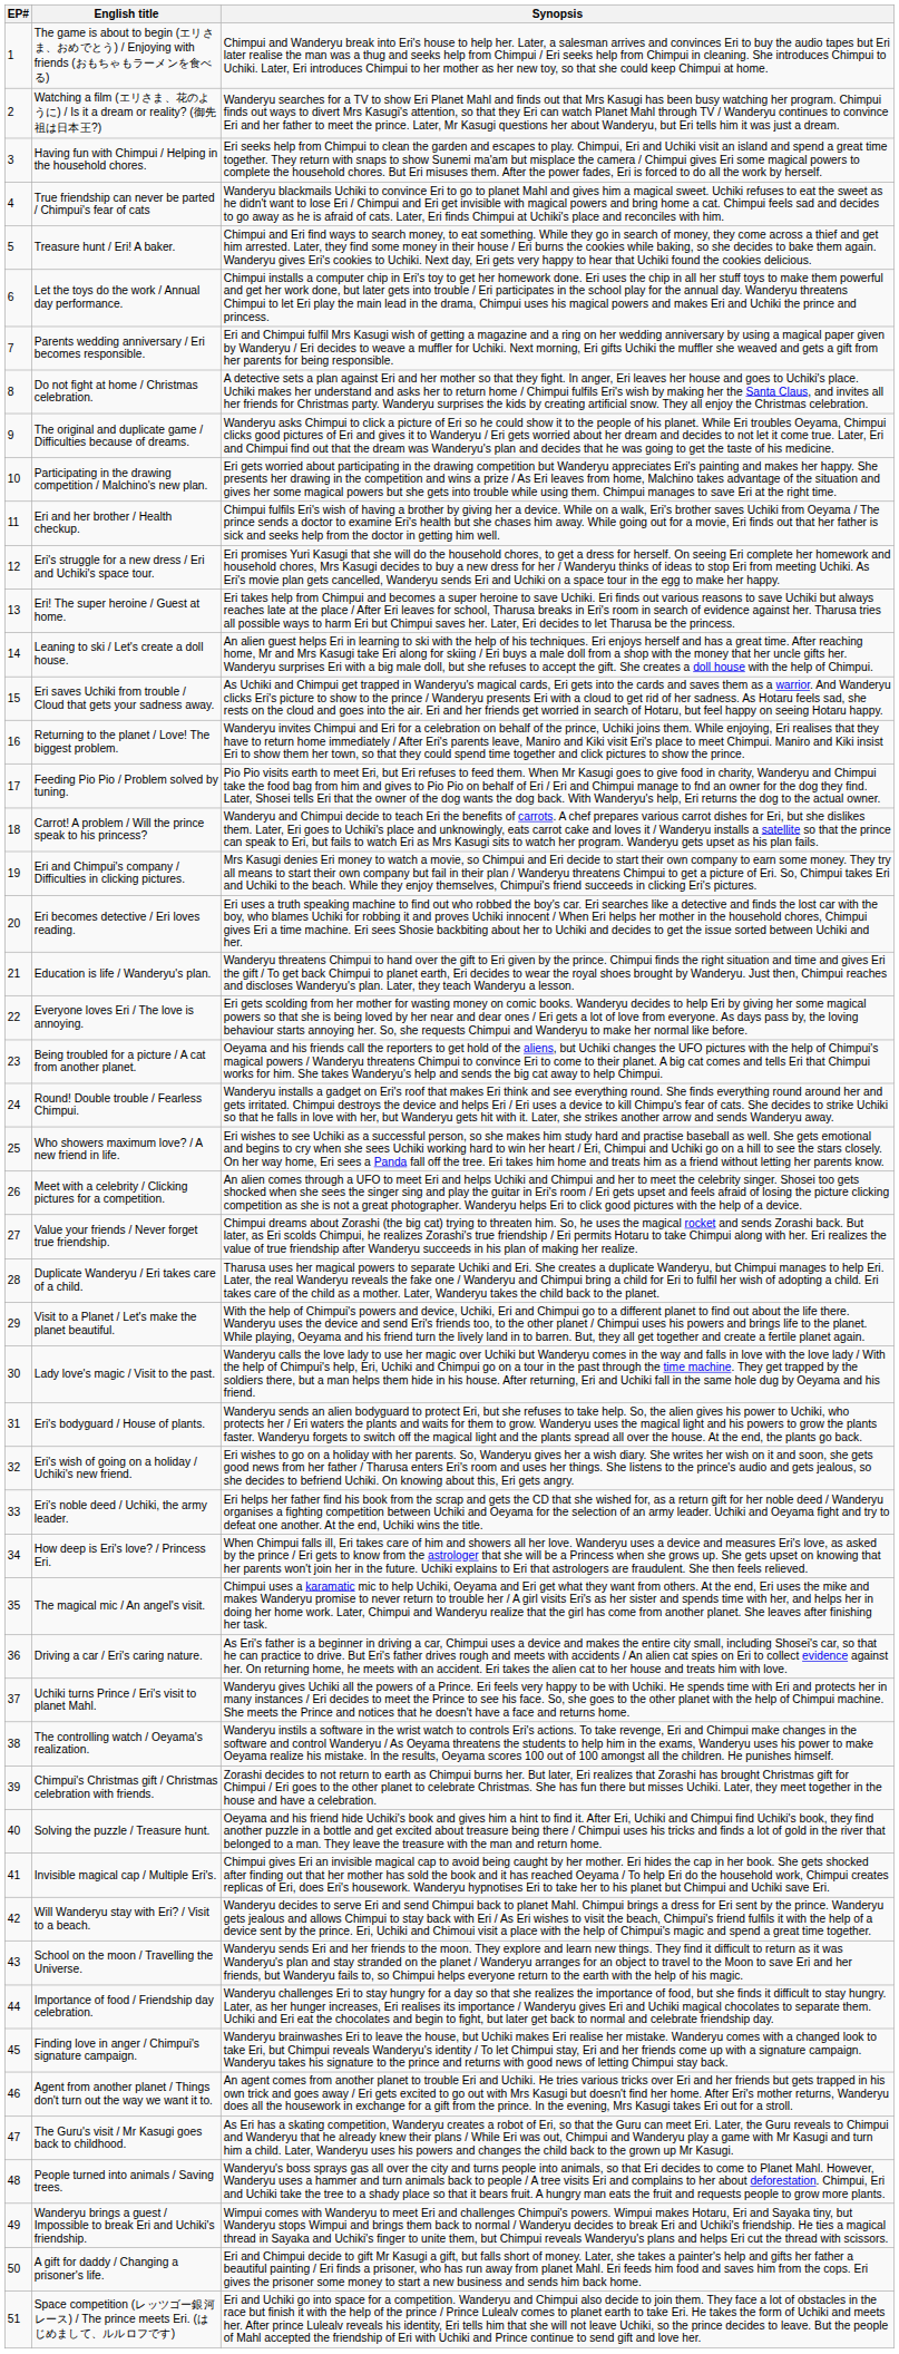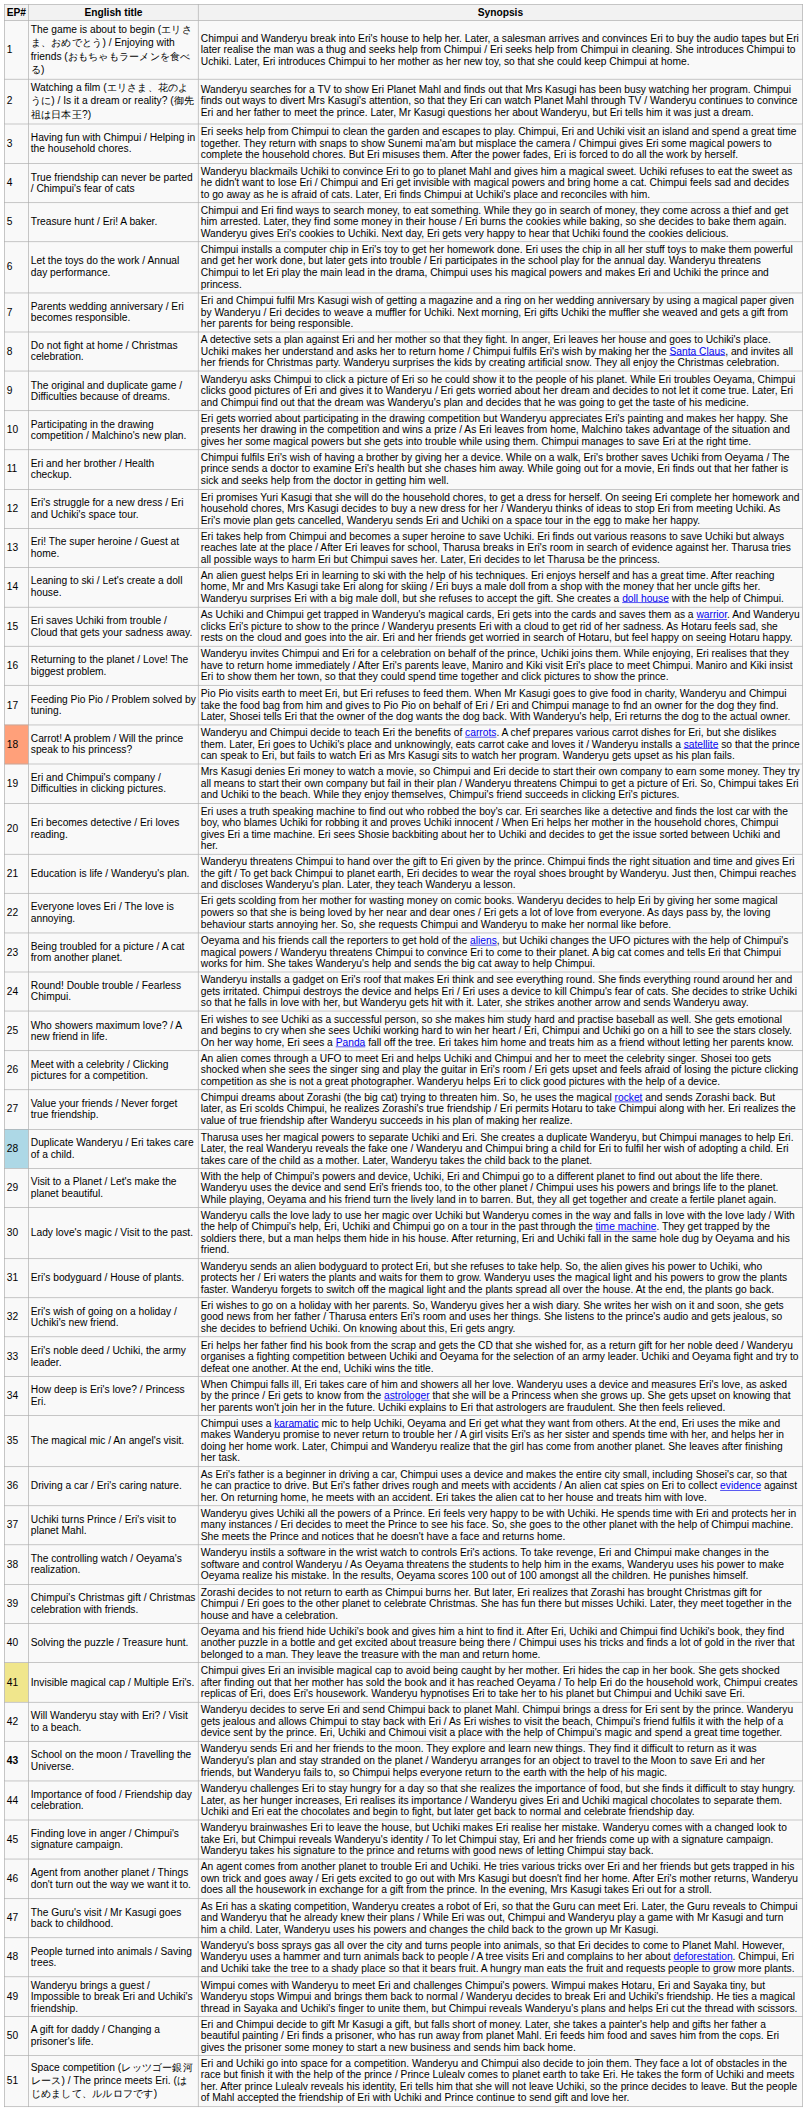Carrot! A problem / Will the prince speak to his princess? | EP#: no background -> lightsalmon background
Duplicate Wanderyu / Eri takes care of a child. | EP#: no background -> lightblue background
Invisible magical cap / Multiple Eri's. | EP#: no background -> khaki background
School on the moon / Travelling the Universe. | EP#: normal -> bold
